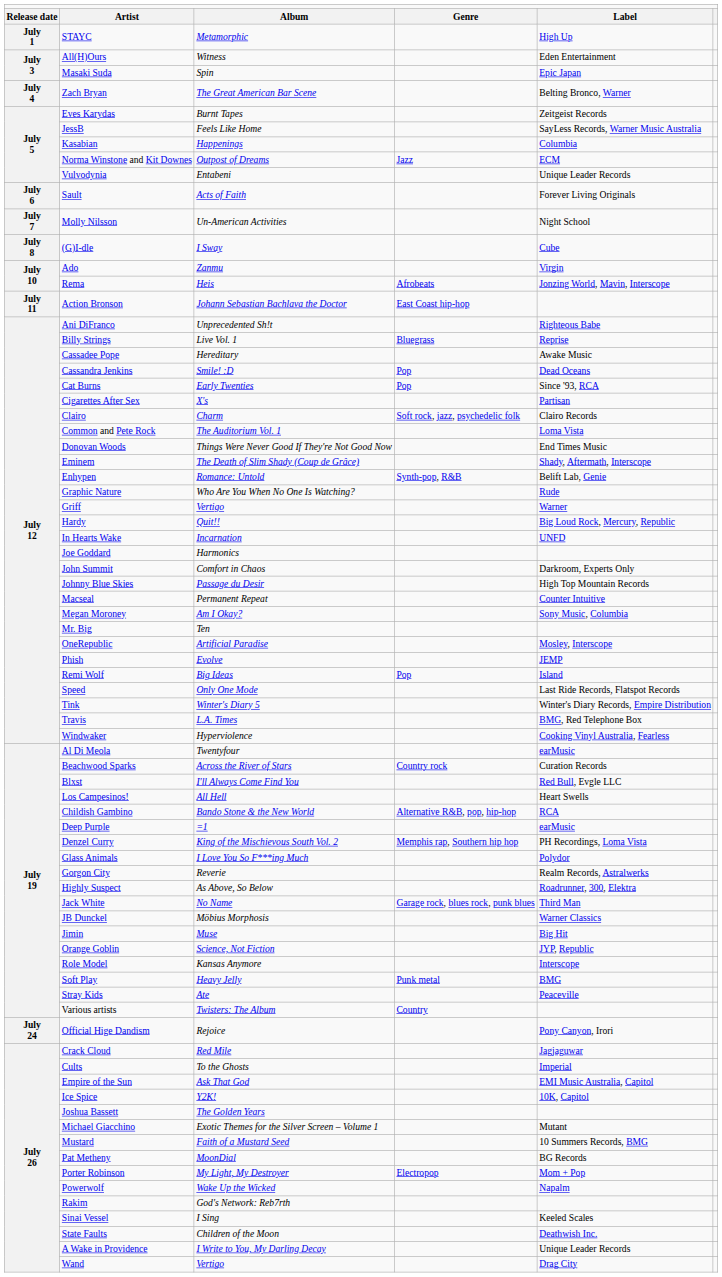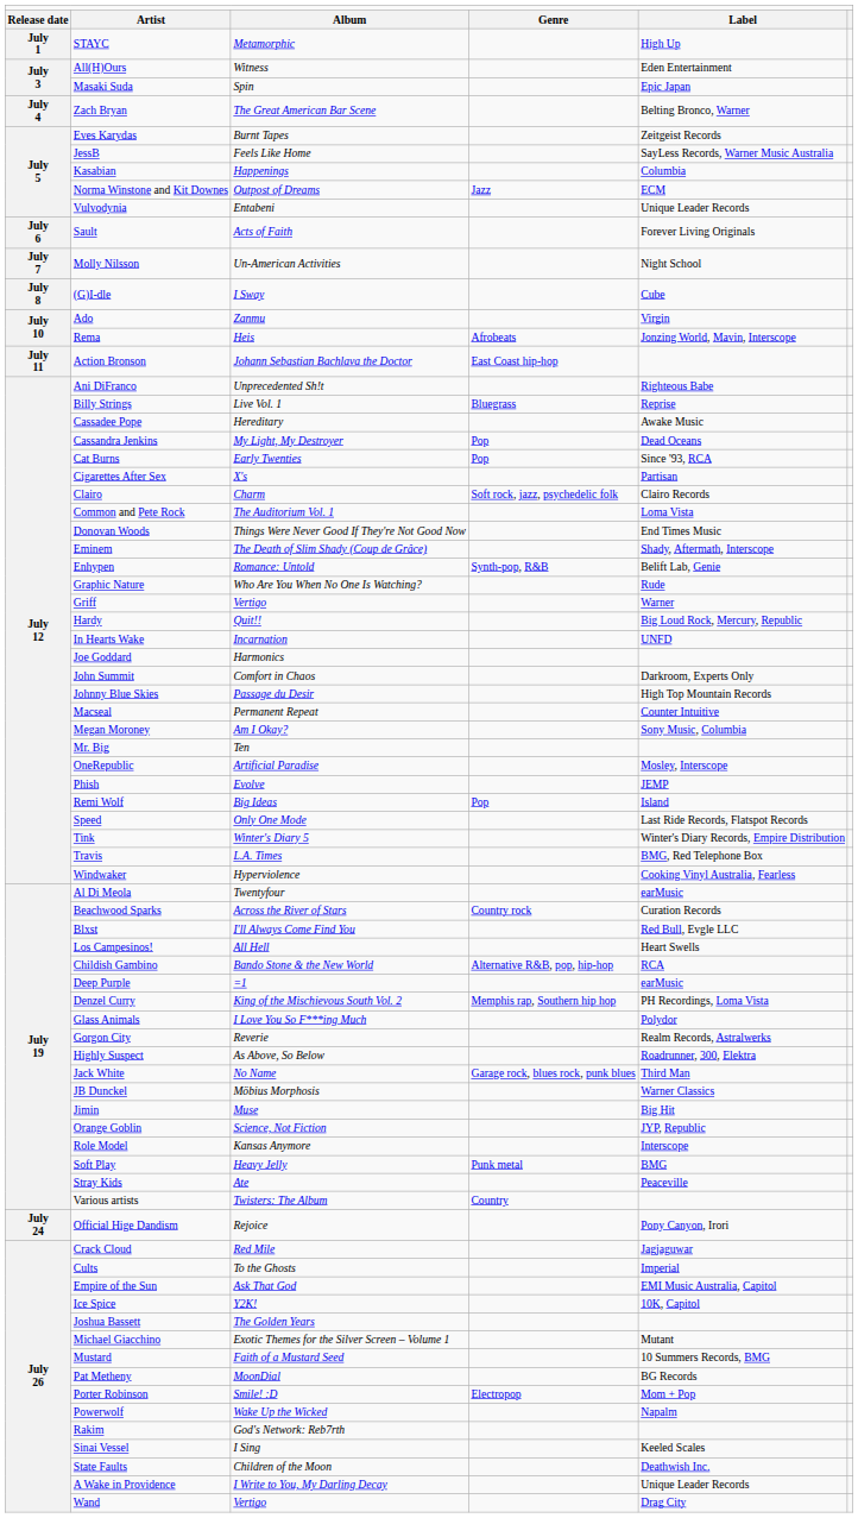Cassandra Jenkins | column 3: Smile! :D -> My Light, My Destroyer
Porter Robinson | column 3: My Light, My Destroyer -> Smile! :D
